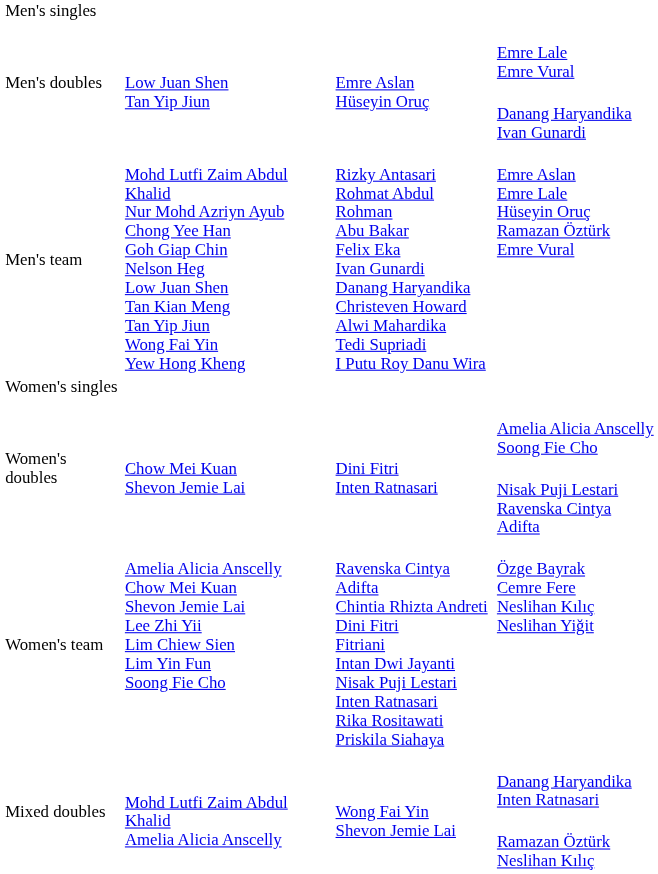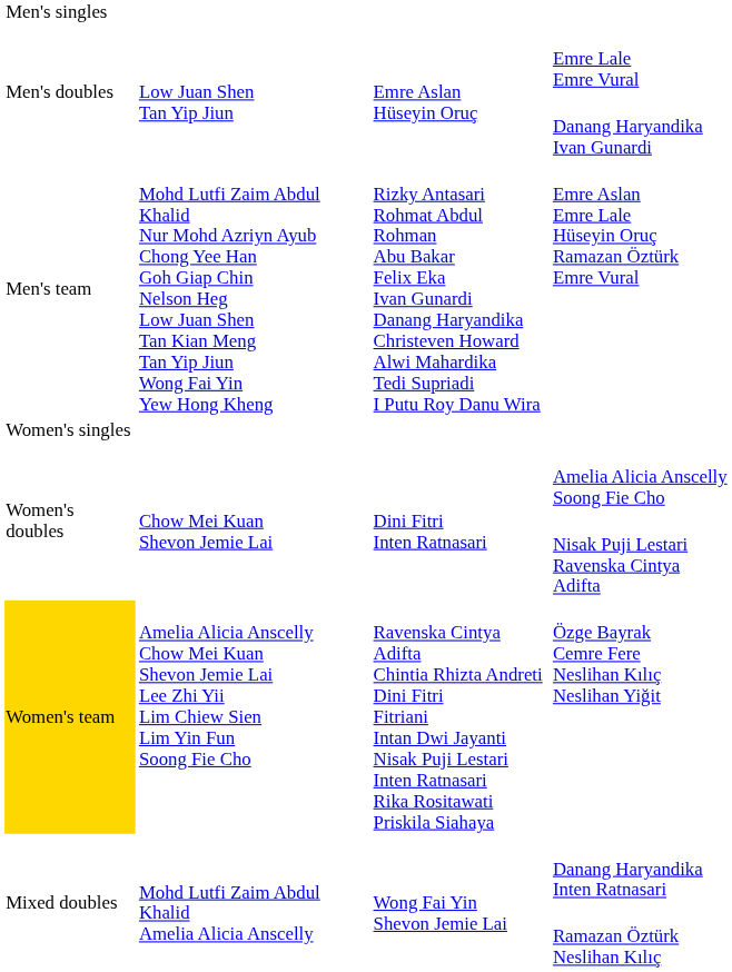Özge Bayrak Cemre Fere Neslihan Kılıç Neslihan Yiğit | column 1: no background -> gold background
